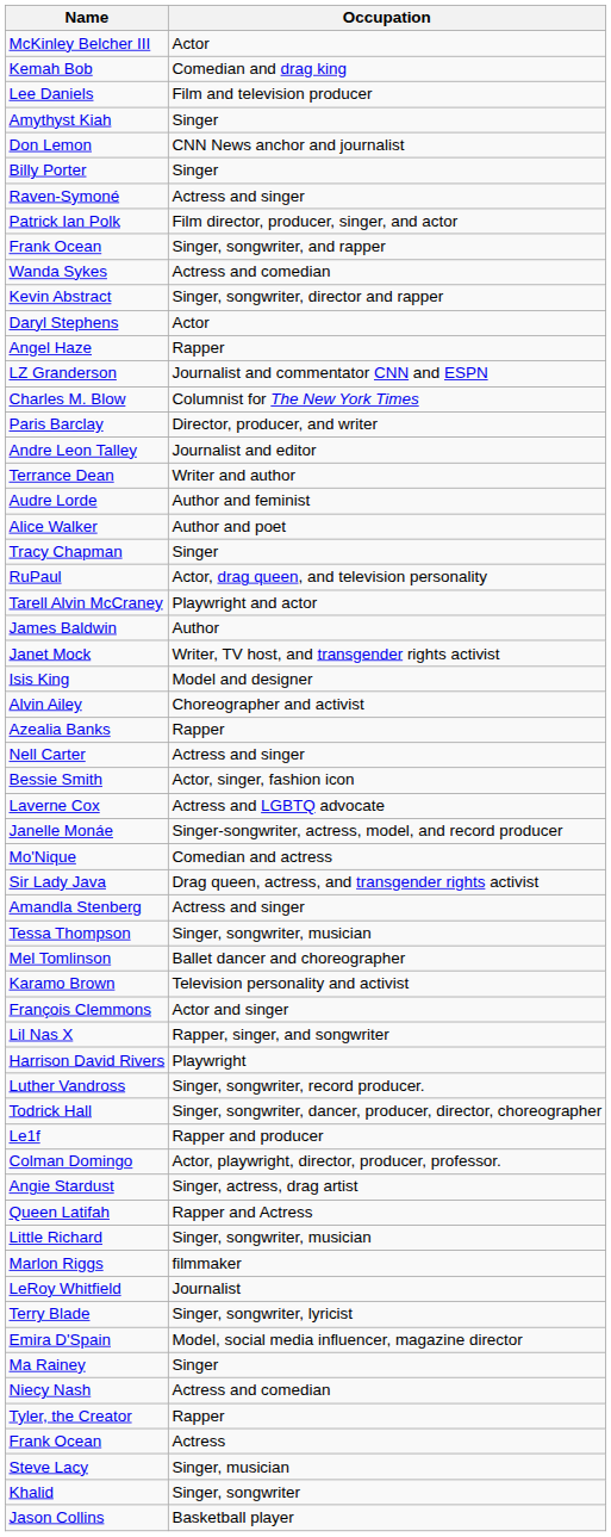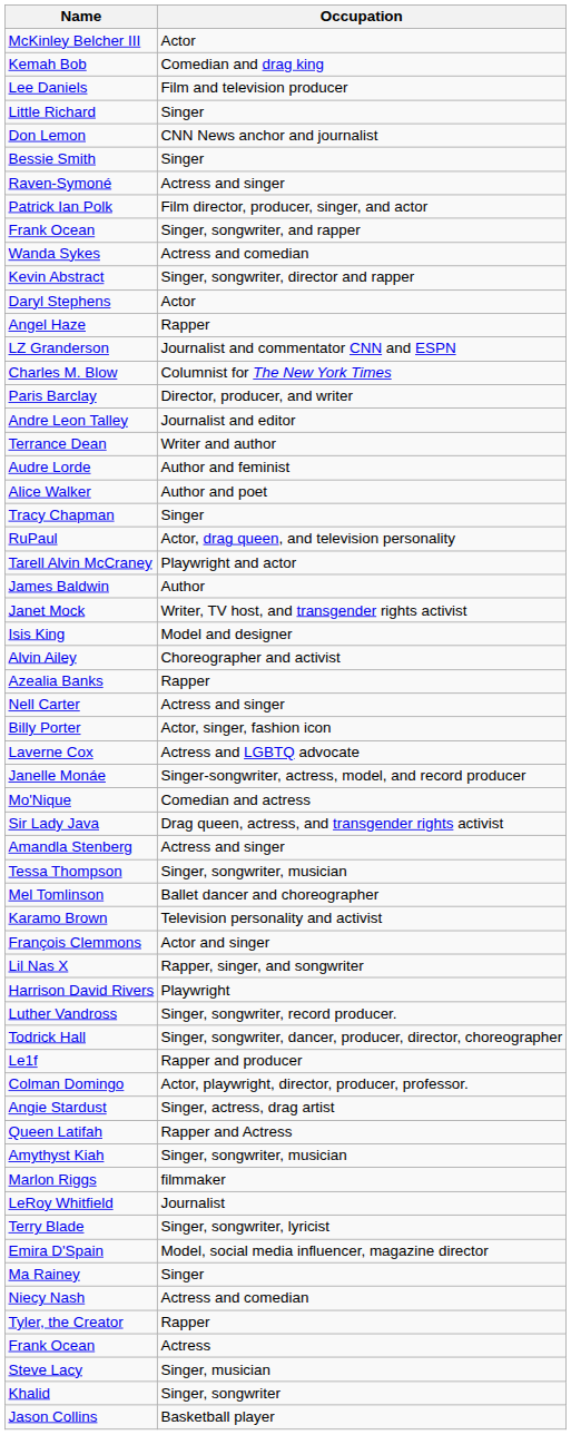row 5 | Name: Amythyst Kiah -> Little Richard
row 7 | Name: Billy Porter -> Bessie Smith
row 31 | Name: Bessie Smith -> Billy Porter
row 49 | Name: Little Richard -> Amythyst Kiah
